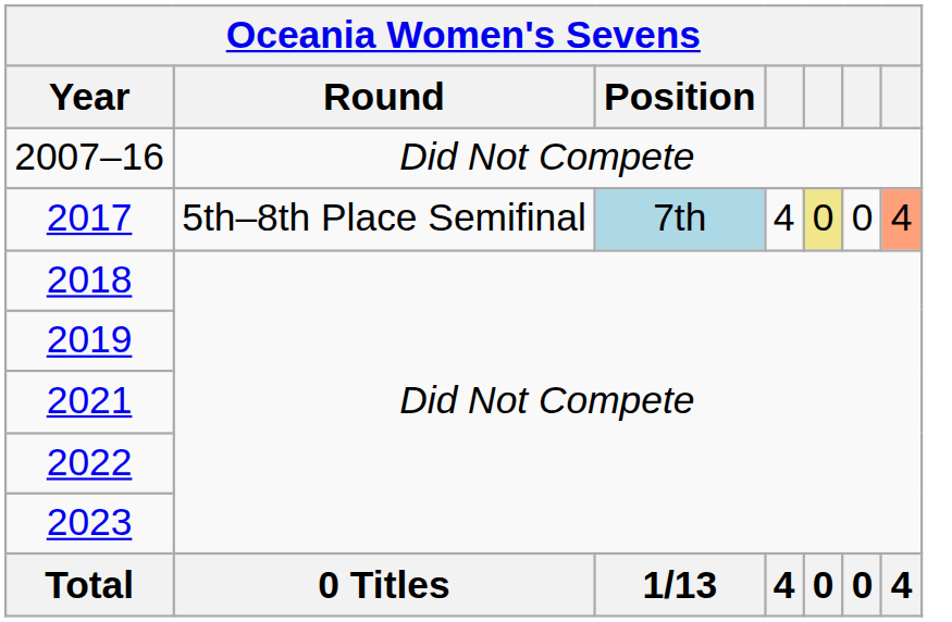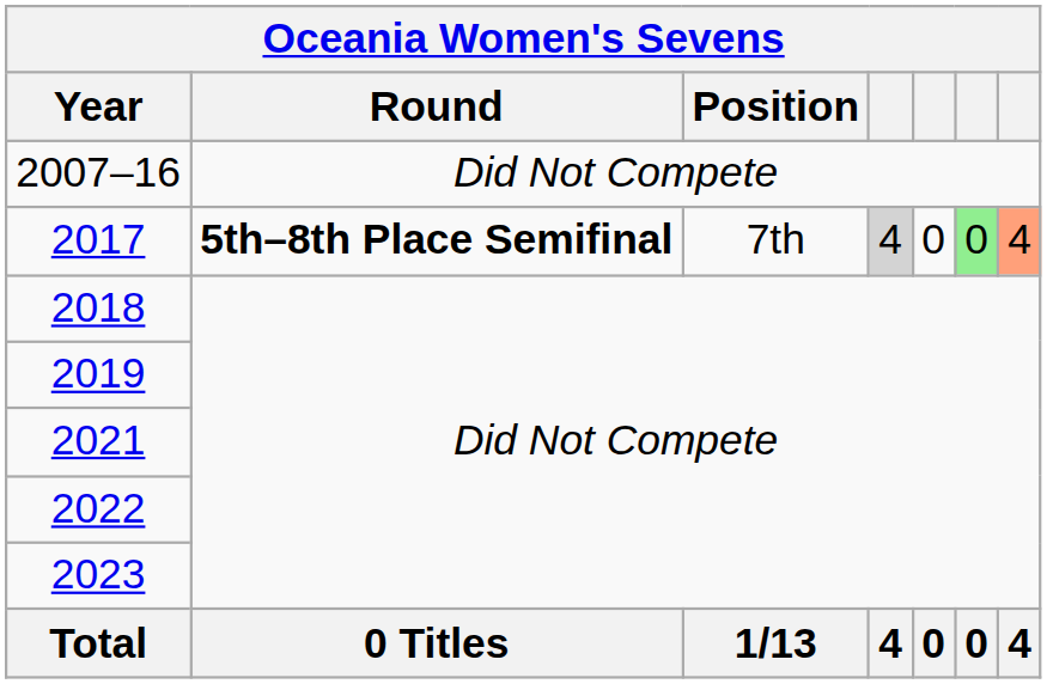2017 | Round: normal -> bold
2017 | Position: lightblue background -> no background
2017 | column 4: no background -> lightgrey background
2017 | column 5: khaki background -> no background
2017 | column 6: no background -> lightgreen background
